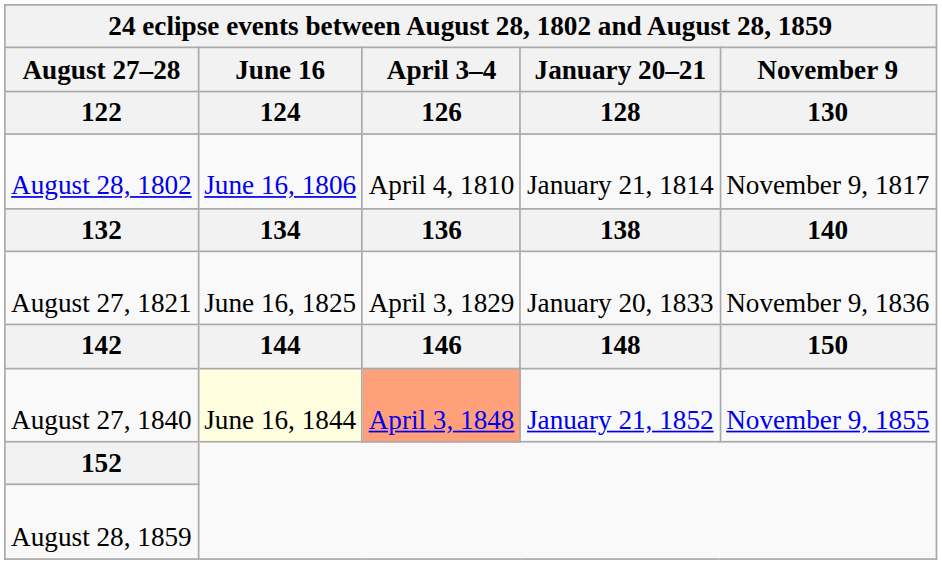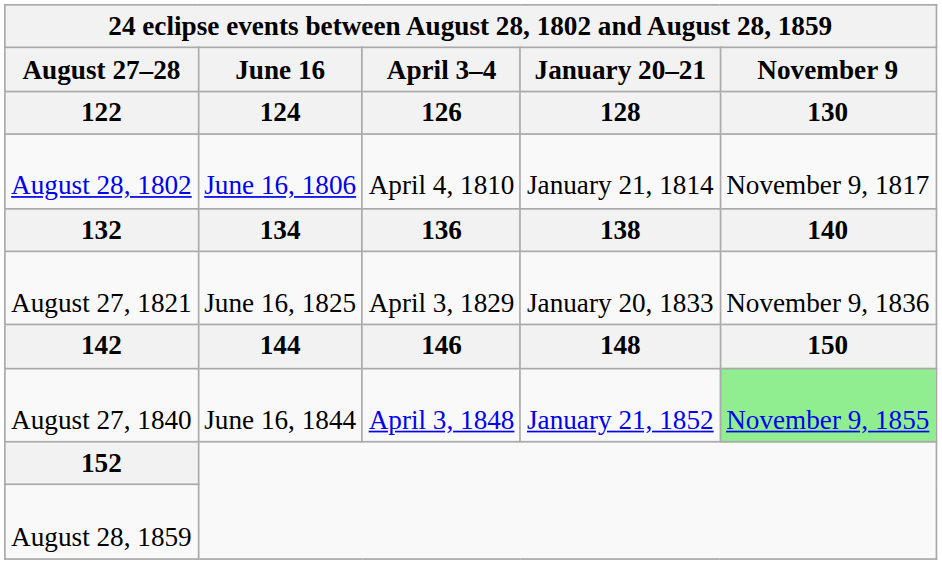August 27, 1840 | June 16 / 124: lightyellow background -> no background
August 27, 1840 | April 3–4 / 126: lightsalmon background -> no background
August 27, 1840 | November 9 / 130: no background -> lightgreen background
